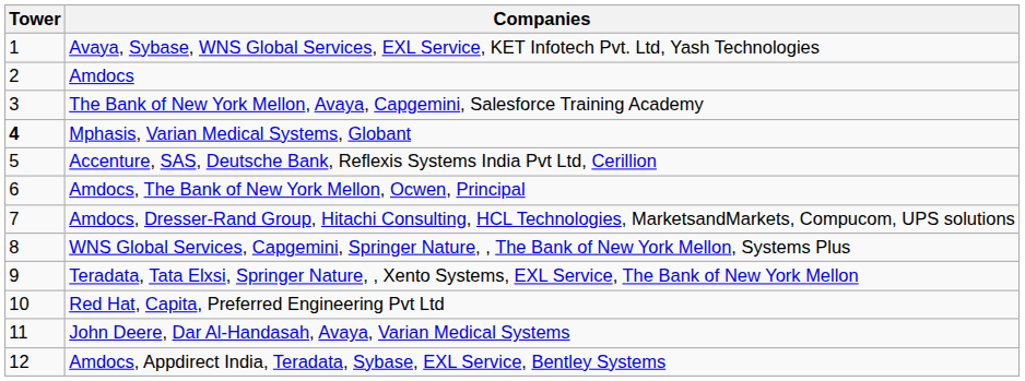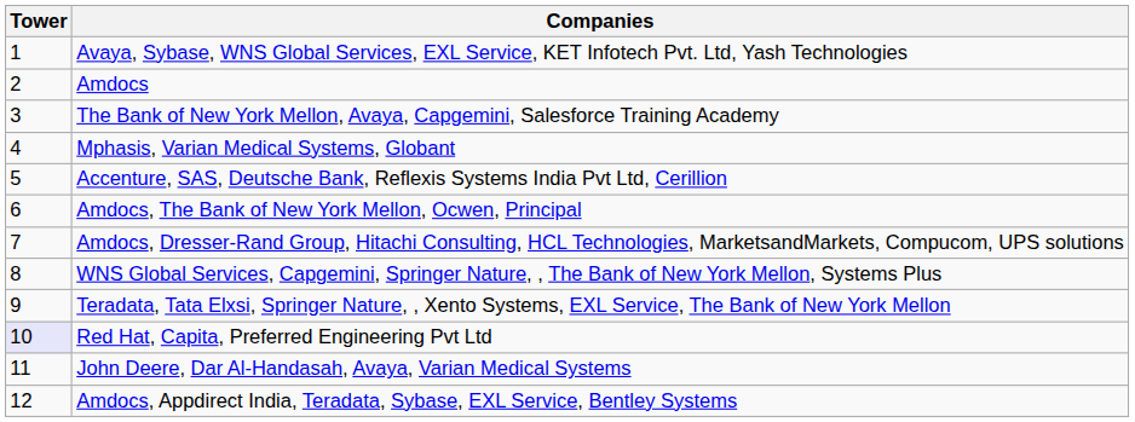Mphasis, Varian Medical Systems, Globant | Tower: bold -> normal
Red Hat, Capita, Preferred Engineering Pvt Ltd | Tower: no background -> lavender background
